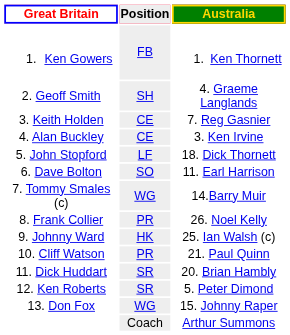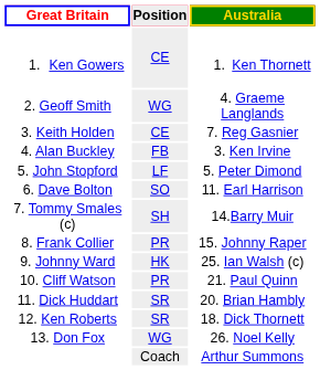Ken Gowers | Position: FB -> CE
2. Geoff Smith | Position: SH -> WG
4. Alan Buckley | Position: CE -> FB
5. John Stopford | Australia: 18. Dick Thornett -> 5. Peter Dimond
7. Tommy Smales (c) | Position: WG -> SH
8. Frank Collier | Australia: 26. Noel Kelly -> 15. Johnny Raper
12. Ken Roberts | Australia: 5. Peter Dimond -> 18. Dick Thornett
13. Don Fox | Australia: 15. Johnny Raper -> 26. Noel Kelly
